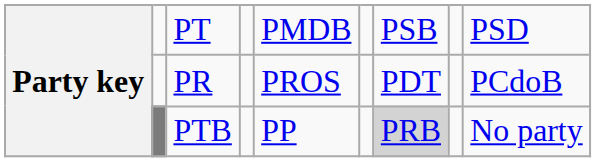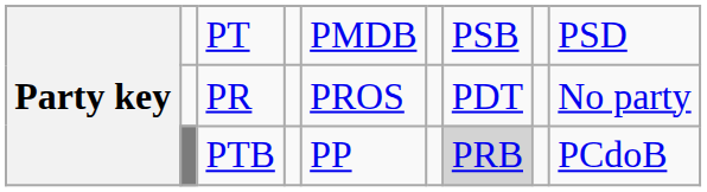PR | column 9: PCdoB -> No party
PTB | column 9: No party -> PCdoB
